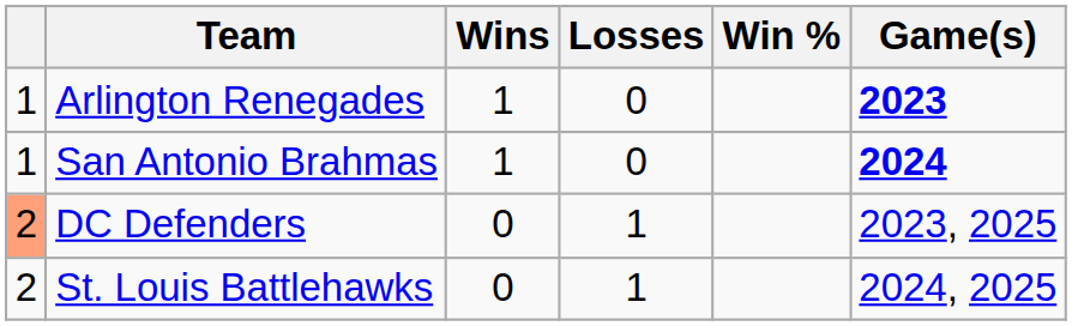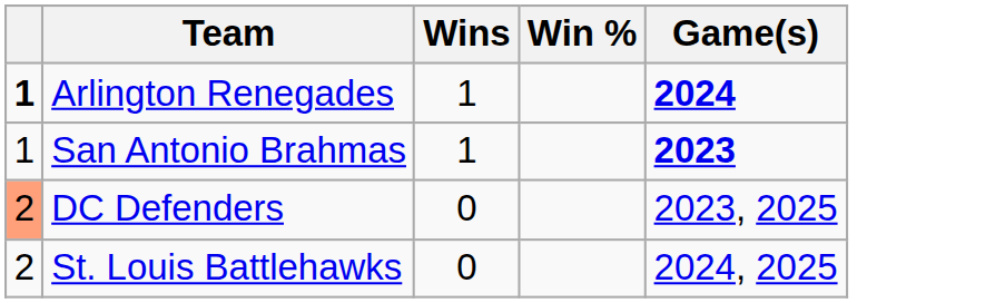- column: Losses | 0 | 0 | 1 | 1
Arlington Renegades | column 1: normal -> bold
Arlington Renegades | Game(s): 2023 -> 2024
San Antonio Brahmas | Game(s): 2024 -> 2023
